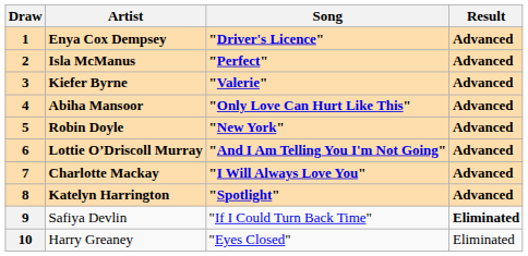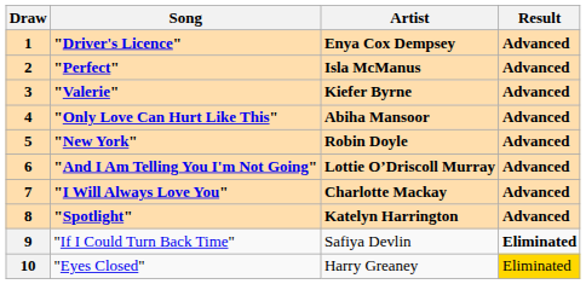columns swapped: Artist <-> Song
10 | Result: no background -> gold background
